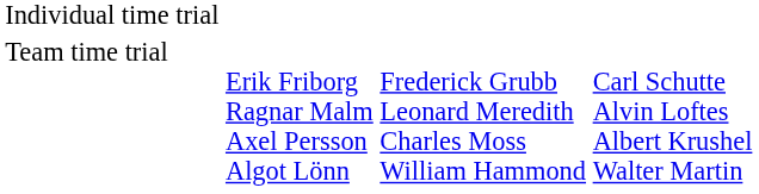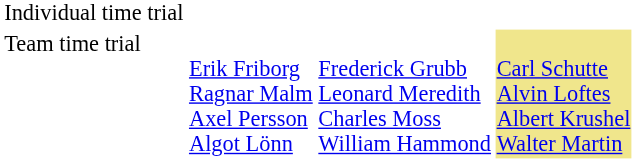Team time trial | column 4: no background -> khaki background
